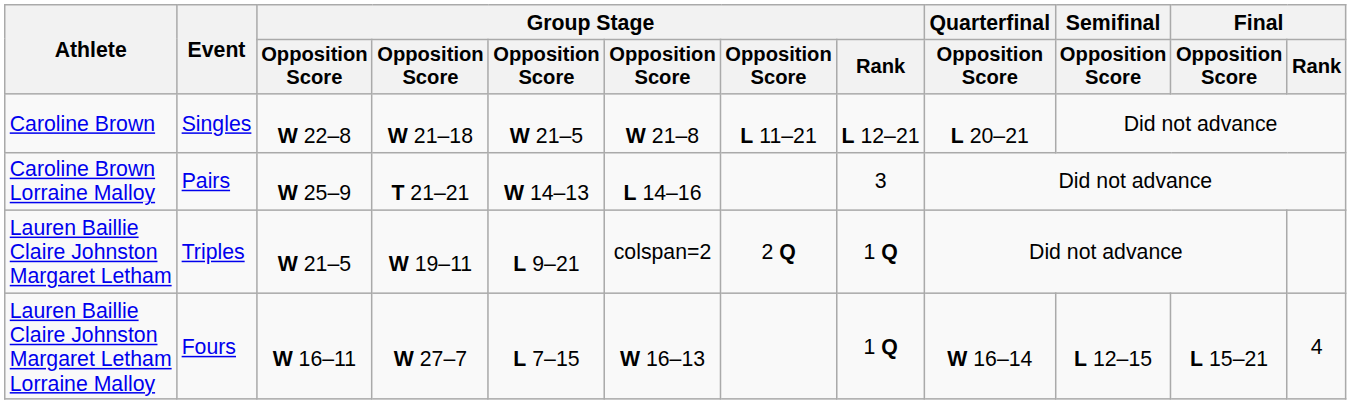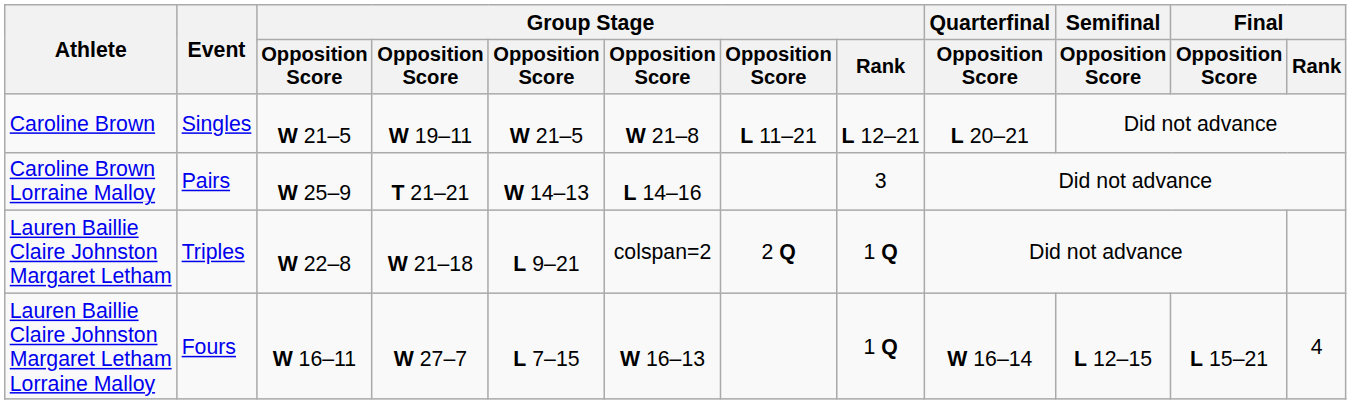Caroline Brown | column 3: W 22–8 -> W 21–5
Caroline Brown | column 4: W 21–18 -> W 19–11
Lauren Baillie Claire Johnston Margaret Letham | column 3: W 21–5 -> W 22–8
Lauren Baillie Claire Johnston Margaret Letham | column 4: W 19–11 -> W 21–18
